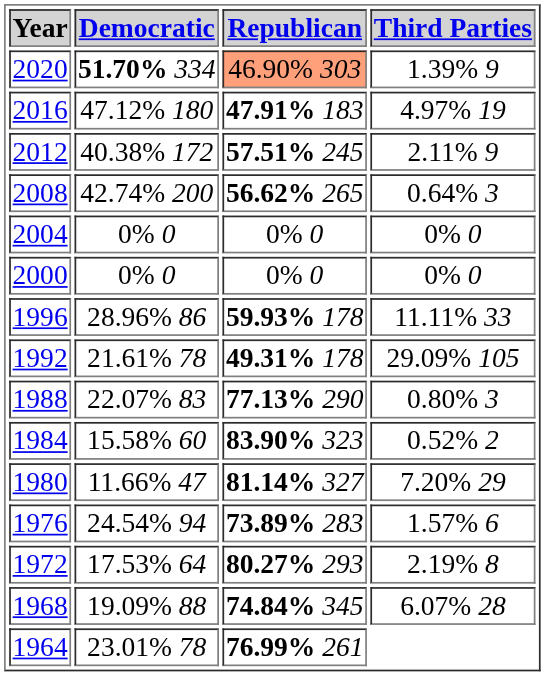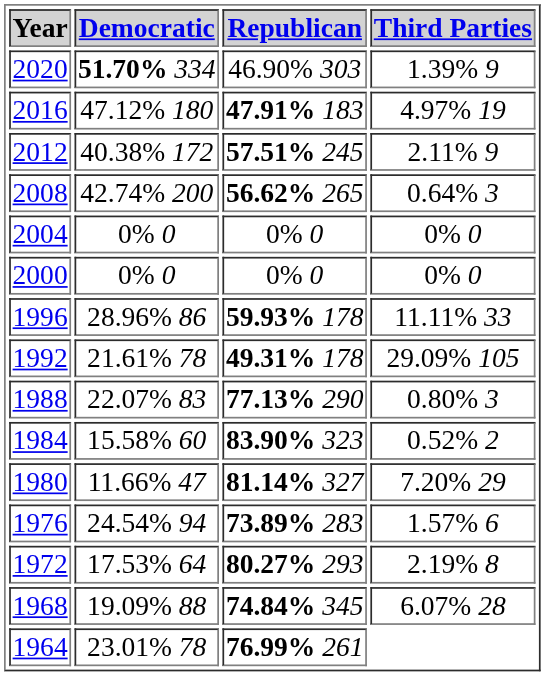2020 | Republican: lightsalmon background -> no background
